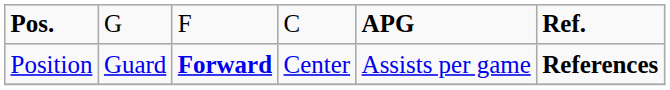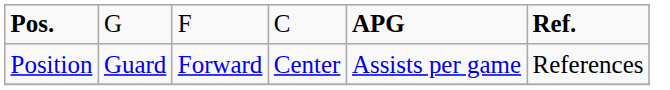Position | column 3: bold -> normal
Position | column 6: bold -> normal
